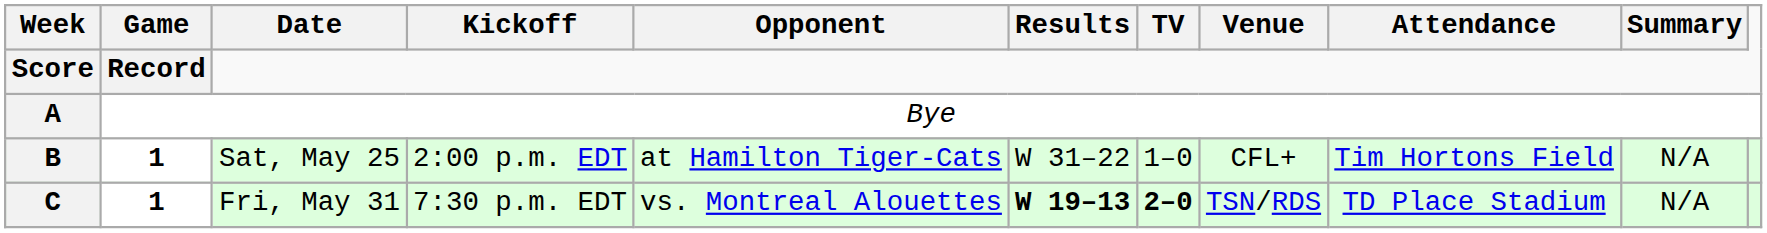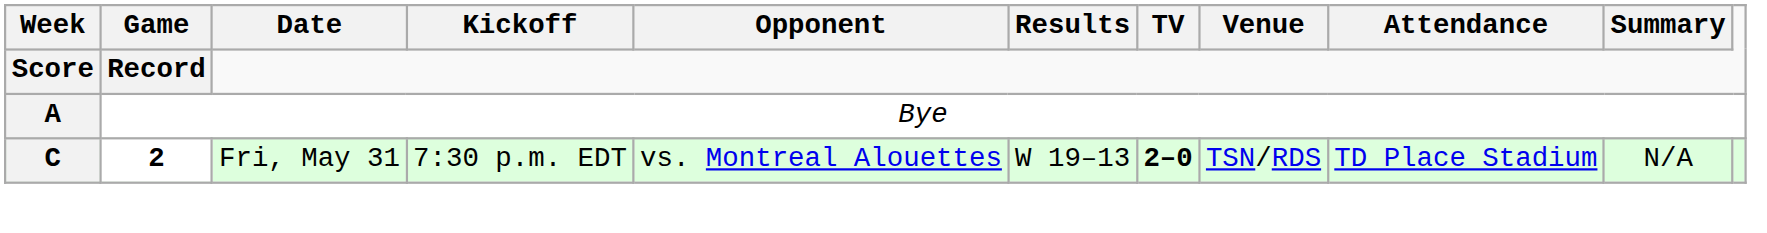- row: B | 1 | Sat, May 25 | 2:00 p.m. EDT | at Hamilton Tiger-Cats | W 31–22 | 1–0 | CFL+ | Tim Hortons Field | N/A
C | Game / Record: 1 -> 2
C | Results: bold -> normal
